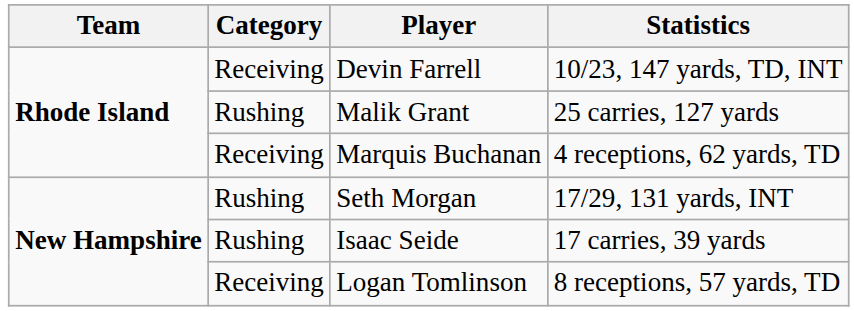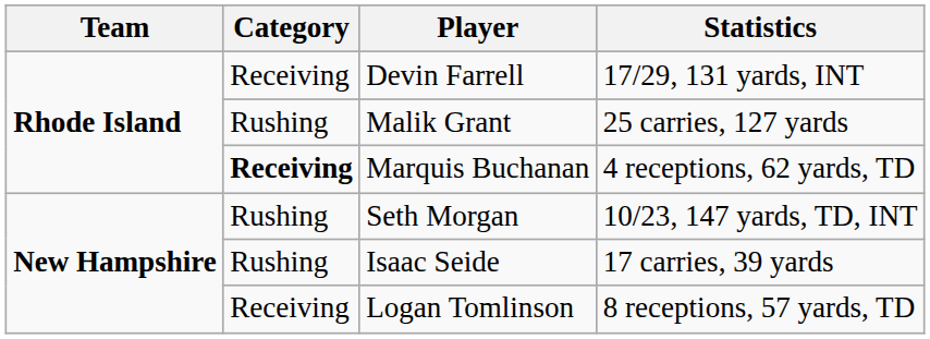Devin Farrell | Statistics: 10/23, 147 yards, TD, INT -> 17/29, 131 yards, INT
Marquis Buchanan | Category: normal -> bold
Seth Morgan | Statistics: 17/29, 131 yards, INT -> 10/23, 147 yards, TD, INT
